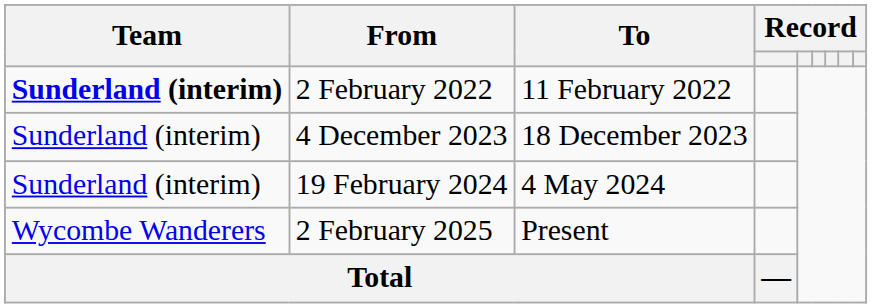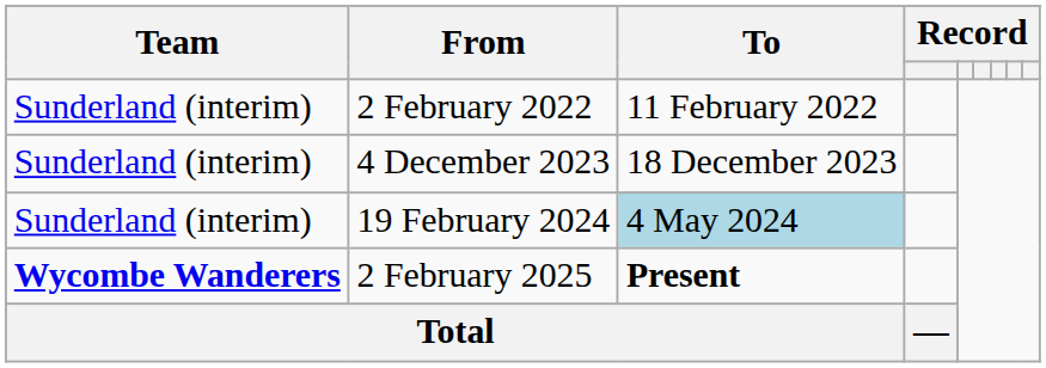2 February 2022 | Team: bold -> normal
19 February 2024 | To: no background -> lightblue background
2 February 2025 | Team: normal -> bold
2 February 2025 | To: normal -> bold
